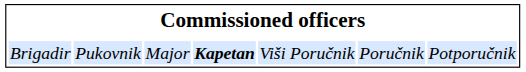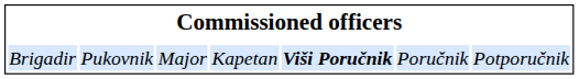Brigadir | column 4: bold -> normal
Brigadir | column 5: normal -> bold
